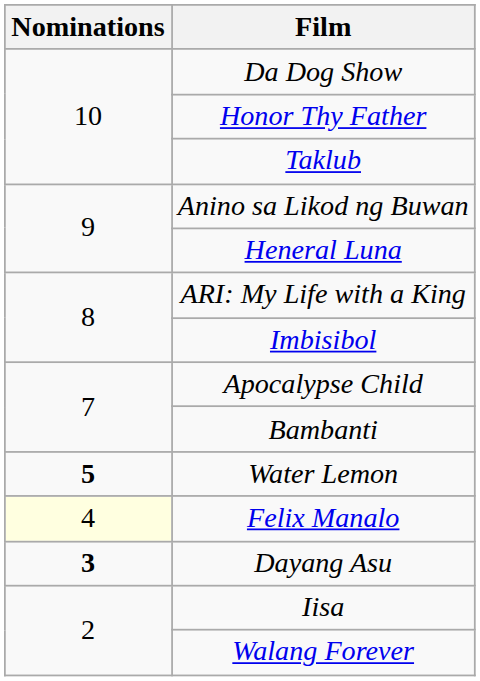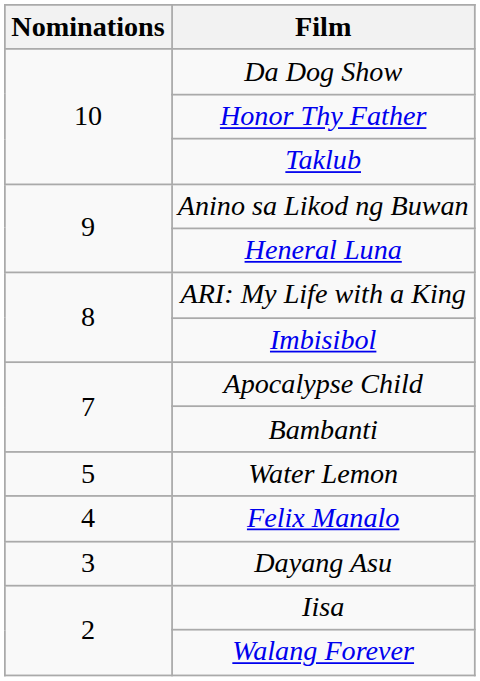Water Lemon | Nominations: bold -> normal
Felix Manalo | Nominations: lightyellow background -> no background
Dayang Asu | Nominations: bold -> normal
